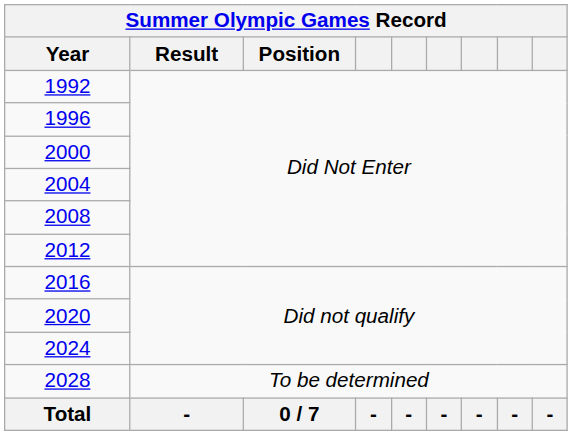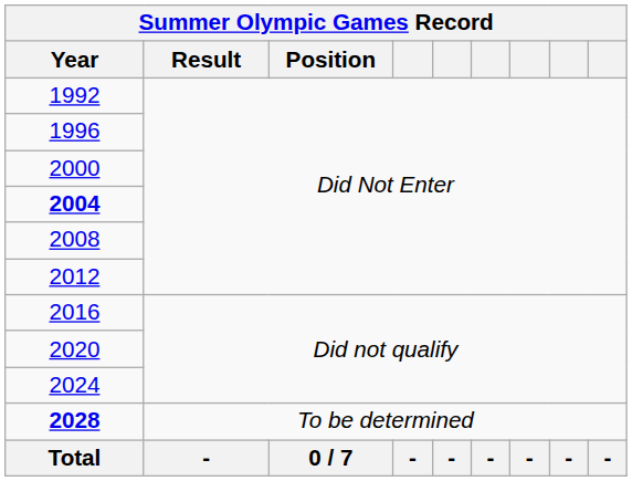2004 | Year: normal -> bold
2028 | Year: normal -> bold
